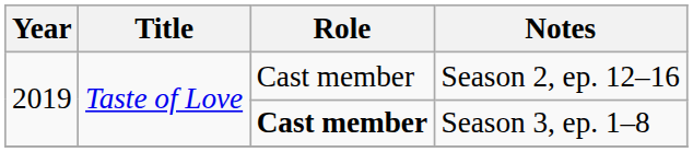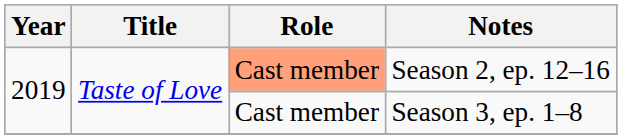Season 2, ep. 12–16 | Role: no background -> lightsalmon background
Season 3, ep. 1–8 | Role: bold -> normal
